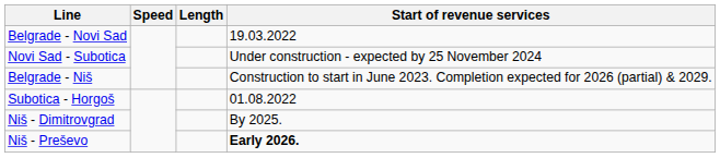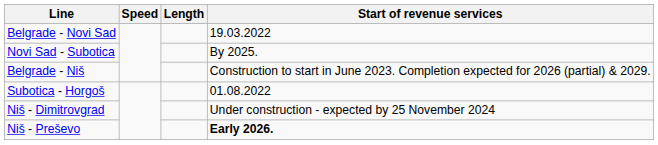Novi Sad - Subotica | Start of revenue services: Under construction - expected by 25 November 2024 -> By 2025.
Niš - Dimitrovgrad | Start of revenue services: By 2025. -> Under construction - expected by 25 November 2024
